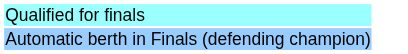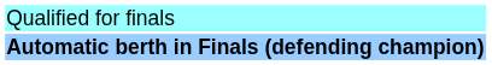row 2 | column 1: normal -> bold
